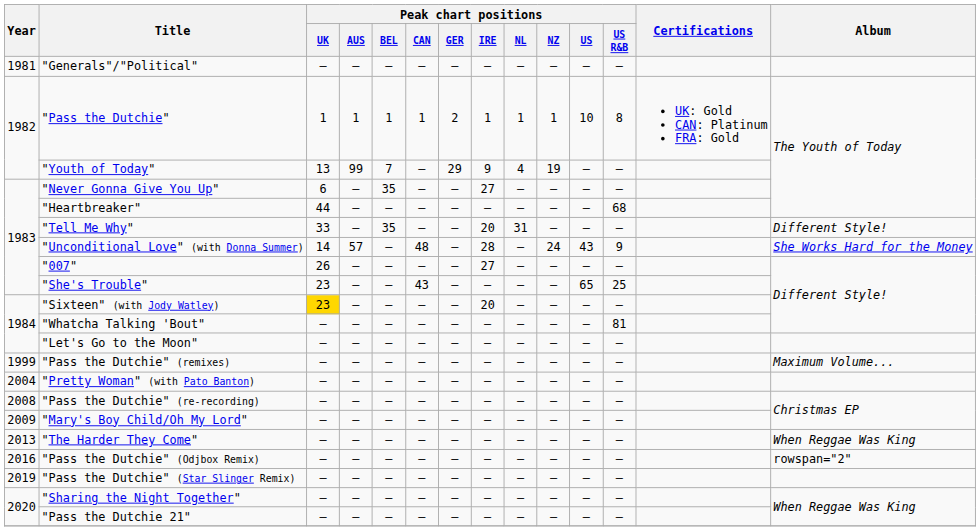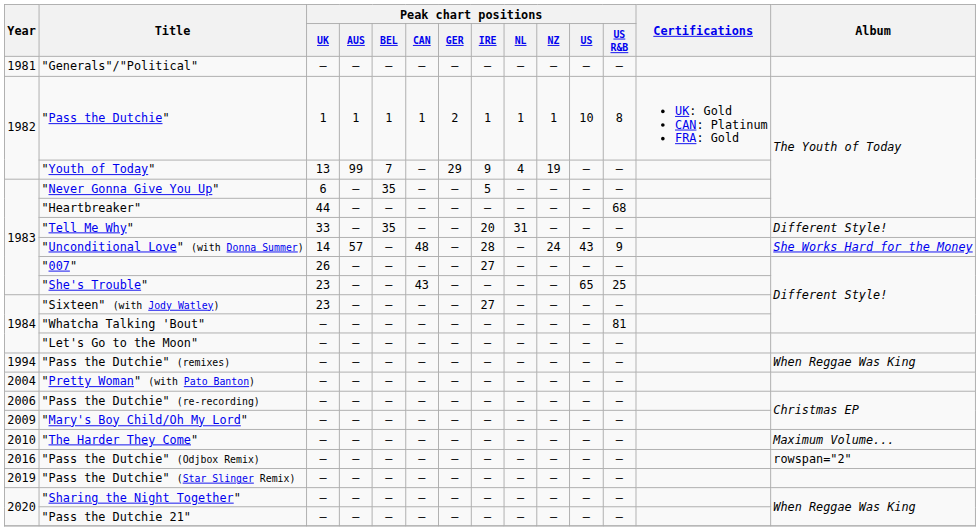"Never Gonna Give You Up" | Peak chart positions / IRE: 27 -> 5
"Sixteen" (with Jody Watley) | Peak chart positions / UK: gold background -> no background
"Sixteen" (with Jody Watley) | Peak chart positions / IRE: 20 -> 27
"Pass the Dutchie" (remixes) | Year: 1999 -> 1994
"Pass the Dutchie" (remixes) | Album: Maximum Volume... -> When Reggae Was King
"Pass the Dutchie" (re-recording) | Year: 2008 -> 2006
"The Harder They Come" | Year: 2013 -> 2010
"The Harder They Come" | Album: When Reggae Was King -> Maximum Volume...
